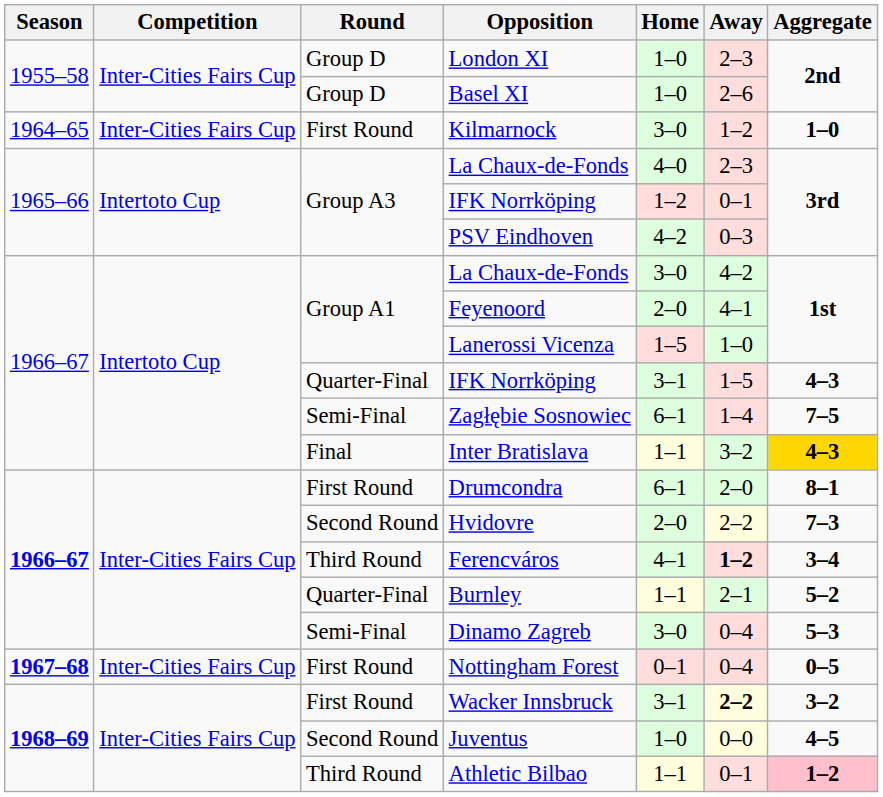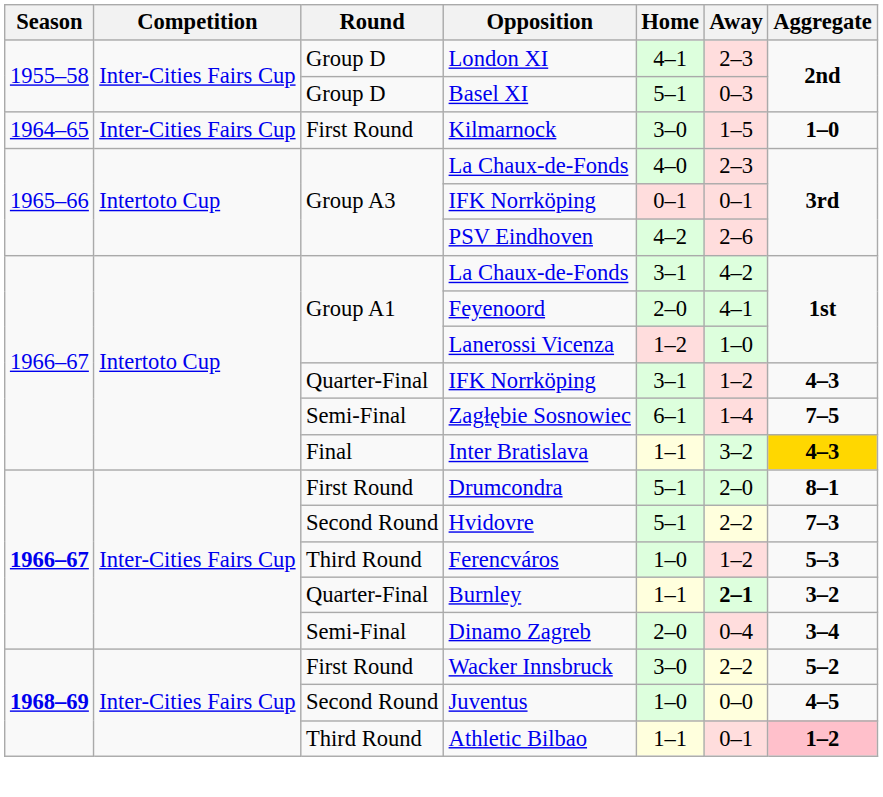London XI | Home: 1–0 -> 4–1
Basel XI | Home: 1–0 -> 5–1
Basel XI | Away: 2–6 -> 0–3
Kilmarnock | Away: 1–2 -> 1–5
Group A3 / IFK Norrköping | Home: 1–2 -> 0–1
PSV Eindhoven | Away: 0–3 -> 2–6
Group A1 / La Chaux-de-Fonds | Home: 3–0 -> 3–1
Lanerossi Vicenza | Home: 1–5 -> 1–2
Quarter-Final / IFK Norrköping | Away: 1–5 -> 1–2
Drumcondra | Home: 6–1 -> 5–1
Hvidovre | Home: 2–0 -> 5–1
Ferencváros | Home: 4–1 -> 1–0
Ferencváros | Away: bold -> normal
Ferencváros | Aggregate: 3–4 -> 5–3
Burnley | Away: normal -> bold
Burnley | Aggregate: 5–2 -> 3–2
Dinamo Zagreb | Home: 3–0 -> 2–0
Dinamo Zagreb | Aggregate: 5–3 -> 3–4
- row: 1967–68 | Inter-Cities Fairs Cup | First Round | Nottingham Forest | 0–1 | 0–4 | 0–5
Wacker Innsbruck | Home: 3–1 -> 3–0
Wacker Innsbruck | Away: bold -> normal
Wacker Innsbruck | Aggregate: 3–2 -> 5–2
